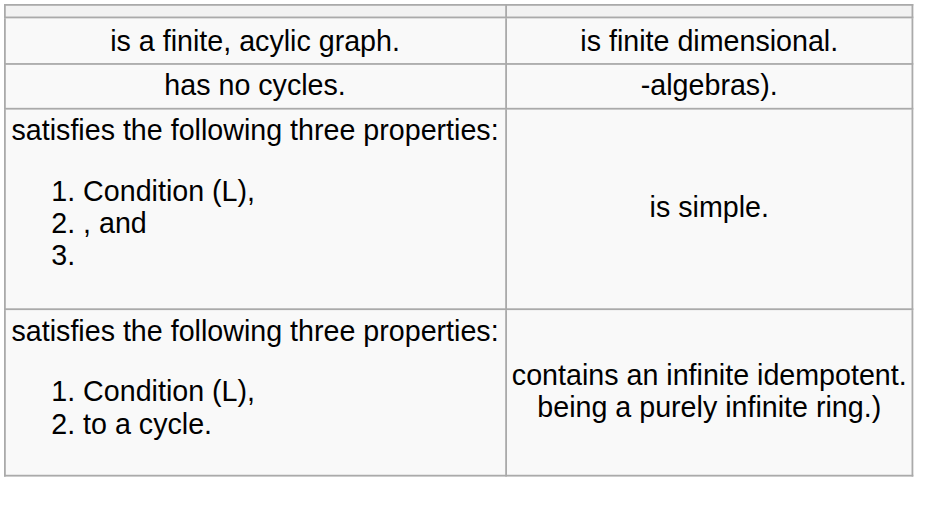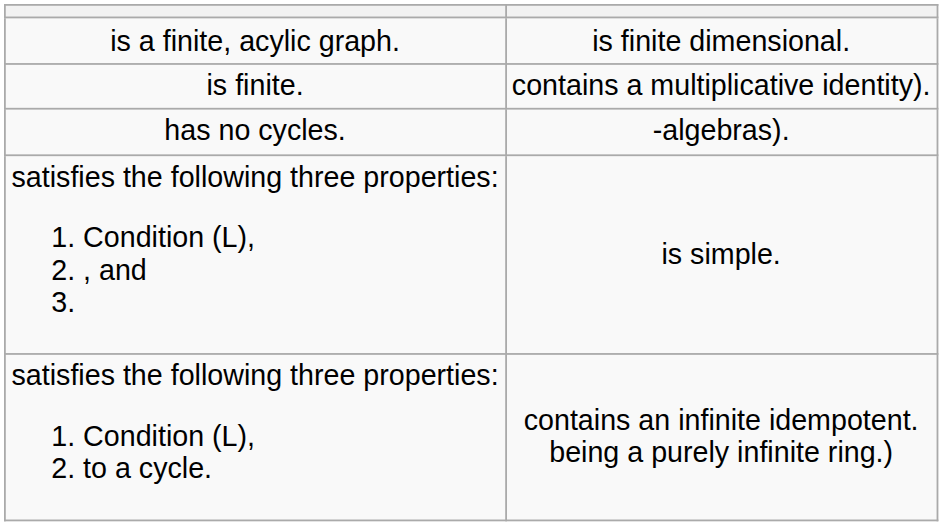+ row: is finite. | contains a multiplicative identity).
